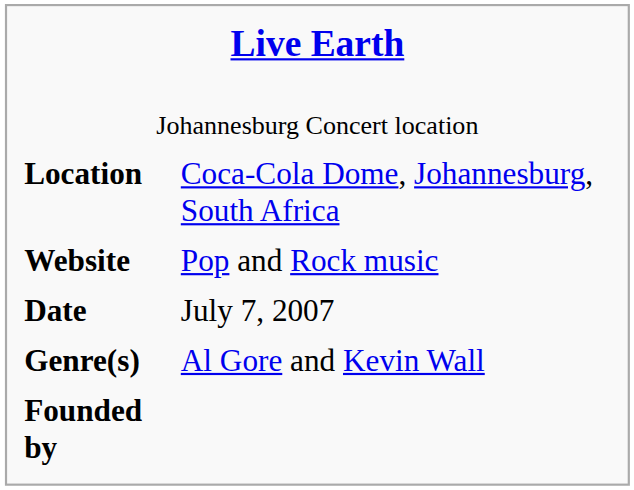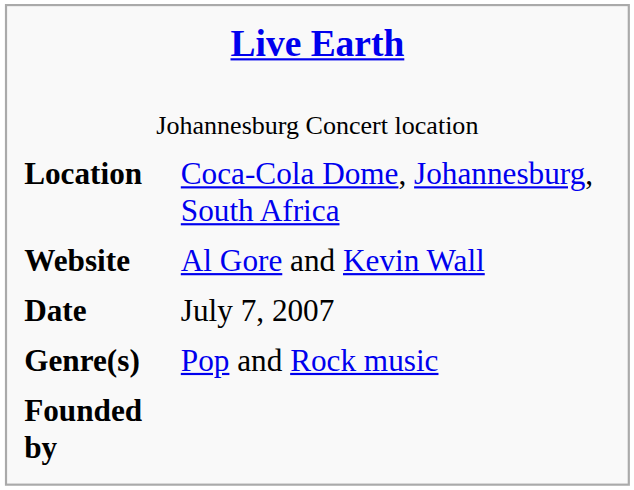row 4 | column 2: Pop and Rock music -> Al Gore and Kevin Wall
row 6 | column 2: Al Gore and Kevin Wall -> Pop and Rock music
